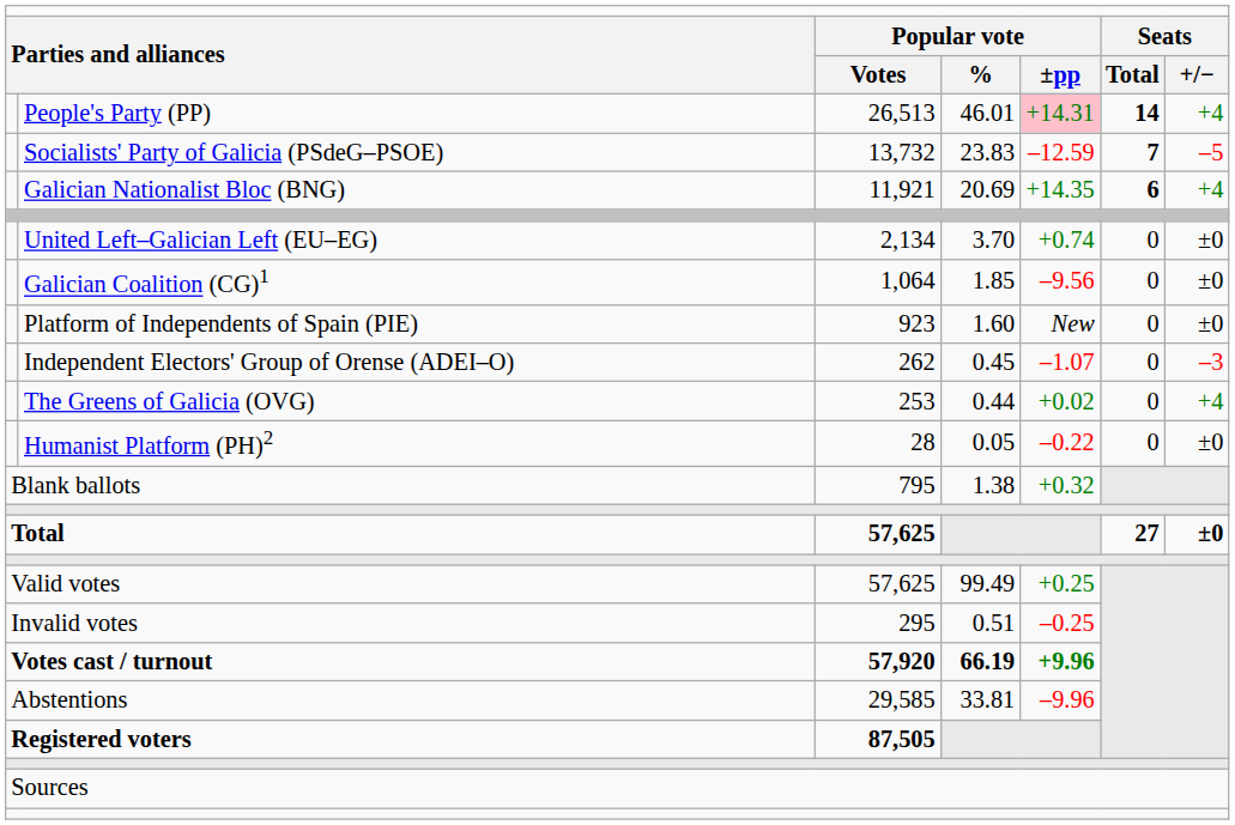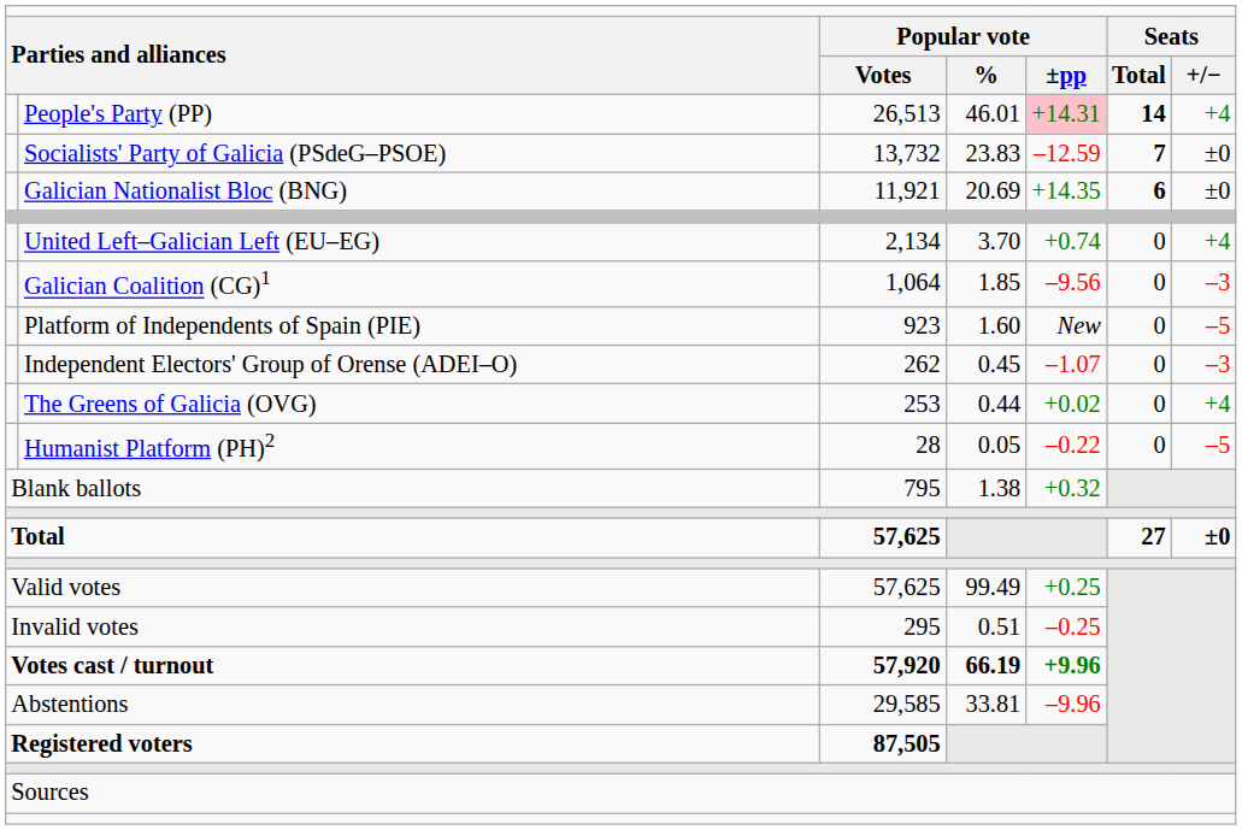Socialists' Party of Galicia (PSdeG–PSOE) | column 7: –5 -> ±0
Galician Nationalist Bloc (BNG) | column 7: +4 -> ±0
United Left–Galician Left (EU–EG) | column 7: ±0 -> +4
Galician Coalition (CG)1 | column 7: ±0 -> –3
Platform of Independents of Spain (PIE) | column 7: ±0 -> –5
Humanist Platform (PH)2 | column 7: ±0 -> –5
